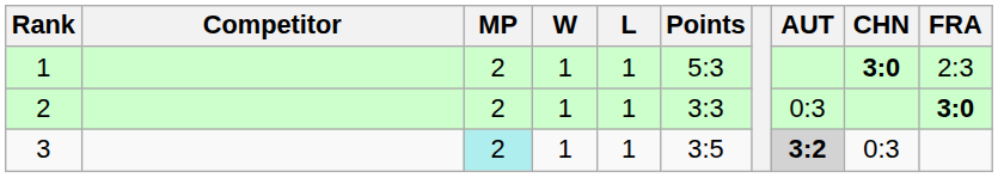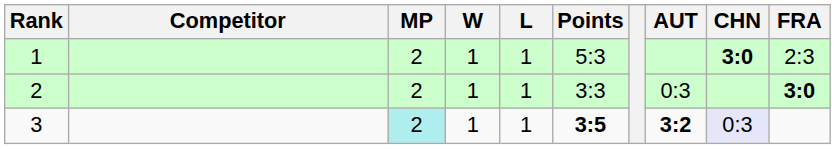3 | Points: normal -> bold
3 | AUT: lightgrey background -> no background
3 | CHN: no background -> lavender background
